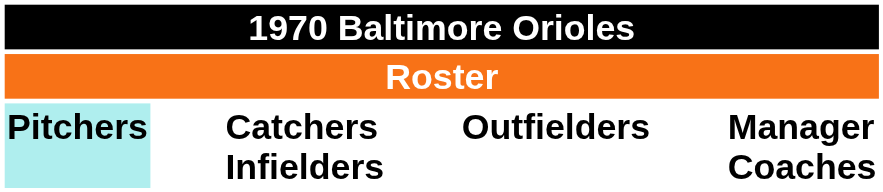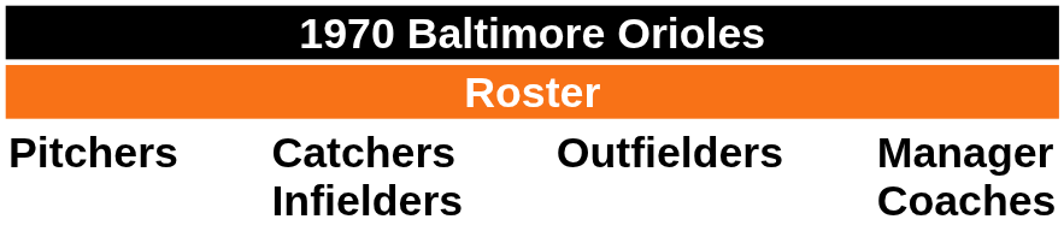Pitchers | column 1: paleturquoise background -> no background
